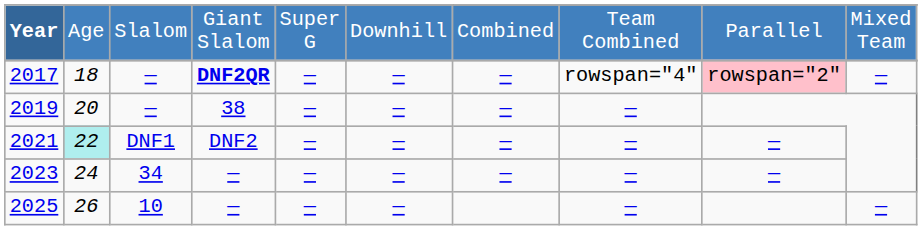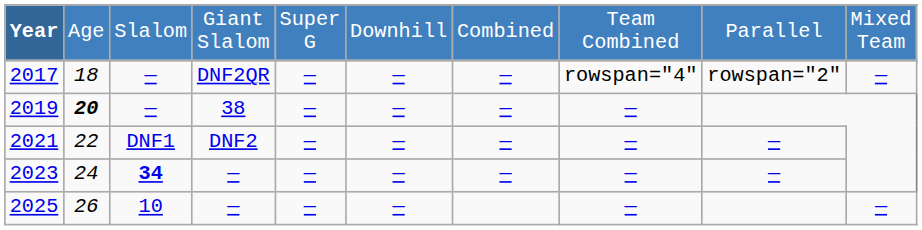2017 | column 4: bold -> normal
2017 | column 9: pink background -> no background
2019 | column 2: normal -> bold
2021 | column 2: paleturquoise background -> no background
2023 | column 3: normal -> bold
